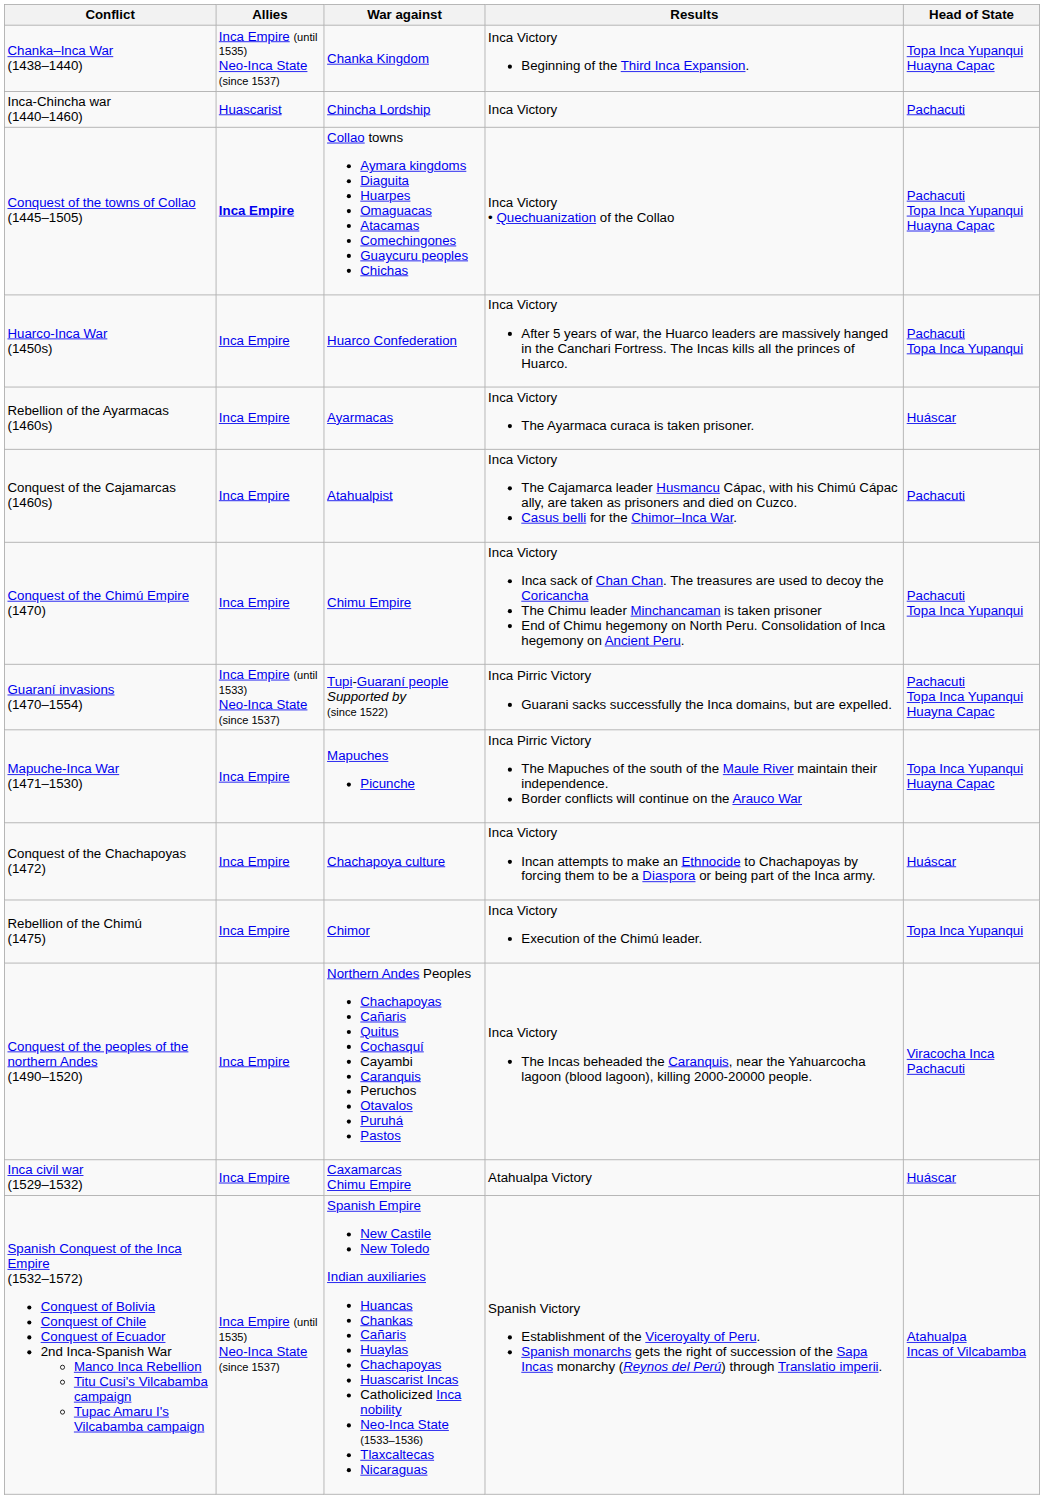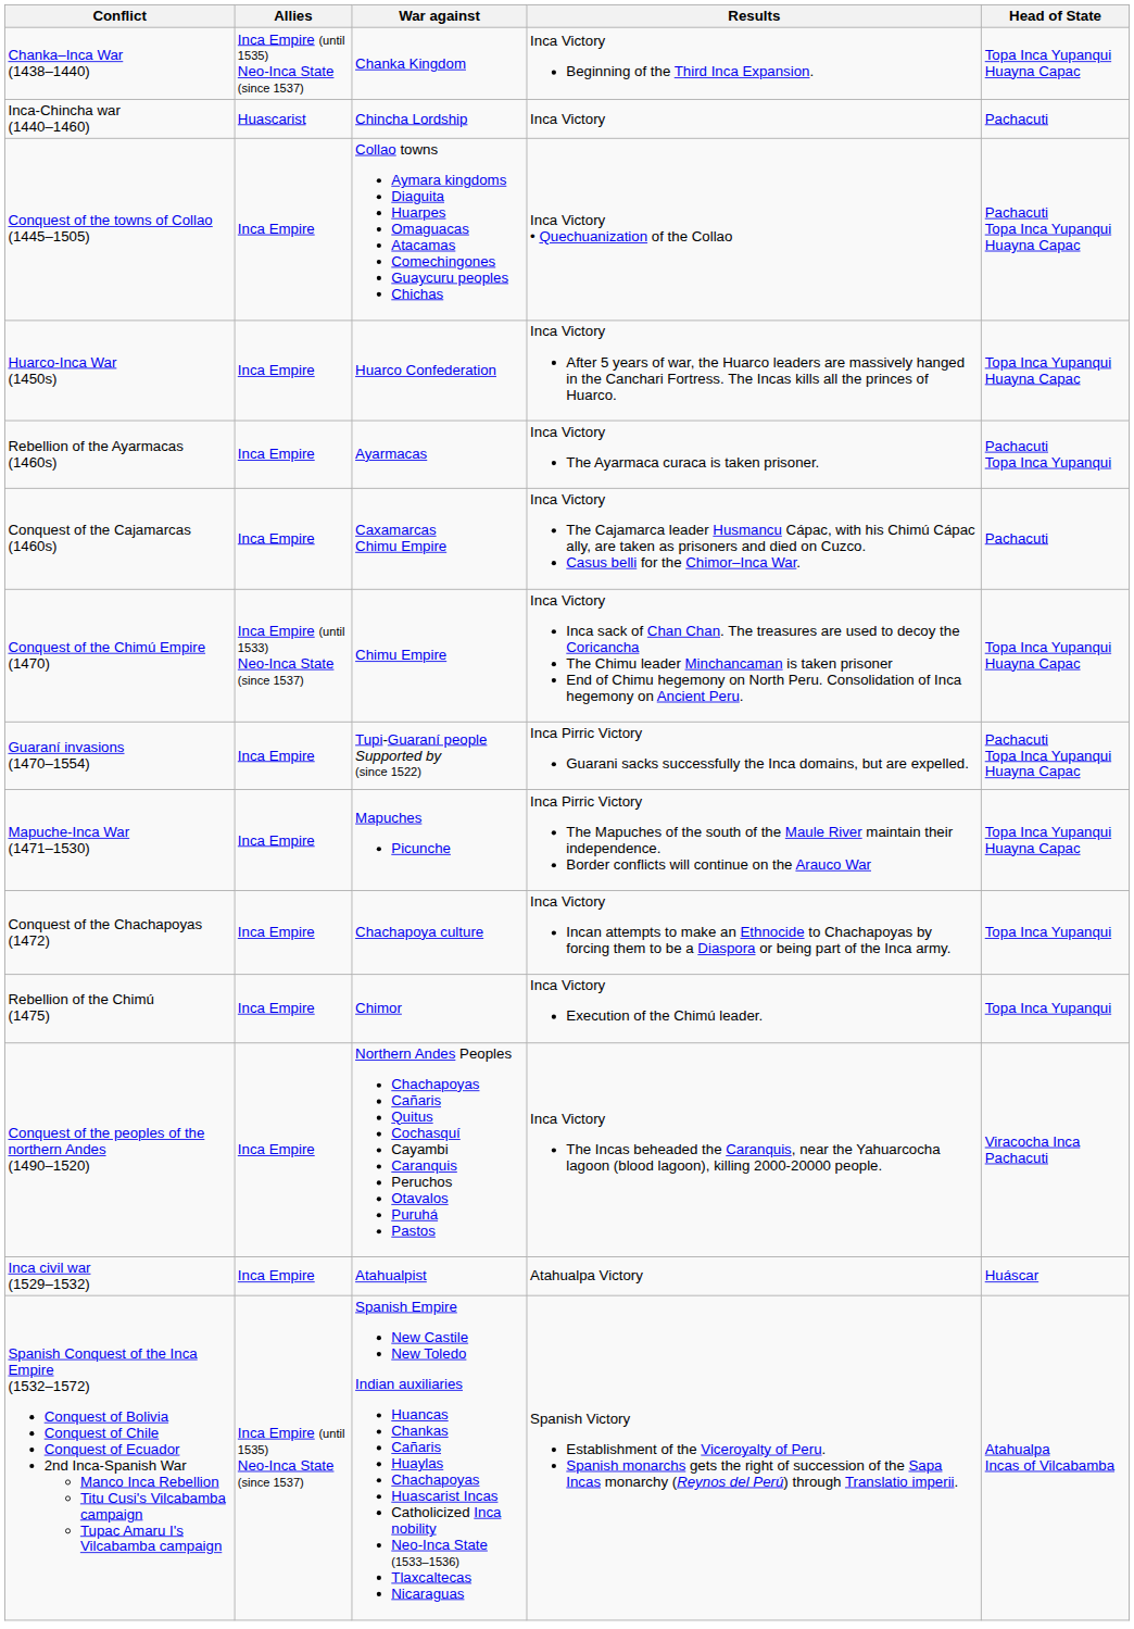Conquest of the towns of Collao (1445–1505) | Allies: bold -> normal
Huarco-Inca War (1450s) | Head of State: Pachacuti Topa Inca Yupanqui -> Topa Inca Yupanqui Huayna Capac
Rebellion of the Ayarmacas (1460s) | Head of State: Huáscar -> Pachacuti Topa Inca Yupanqui
Conquest of the Cajamarcas (1460s) | War against: Atahualpist -> Caxamarcas Chimu Empire
Conquest of the Chimú Empire (1470) | Allies: Inca Empire -> Inca Empire (until 1533) Neo-Inca State (since 1537)
Conquest of the Chimú Empire (1470) | Head of State: Pachacuti Topa Inca Yupanqui -> Topa Inca Yupanqui Huayna Capac
Guaraní invasions (1470–1554) | Allies: Inca Empire (until 1533) Neo-Inca State (since 1537) -> Inca Empire
Conquest of the Chachapoyas (1472) | Head of State: Huáscar -> Topa Inca Yupanqui
Inca civil war (1529–1532) | War against: Caxamarcas Chimu Empire -> Atahualpist
